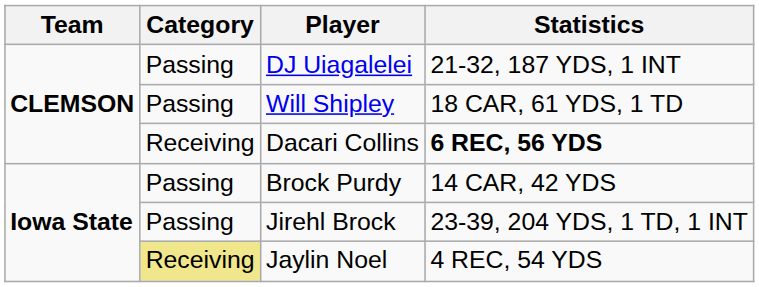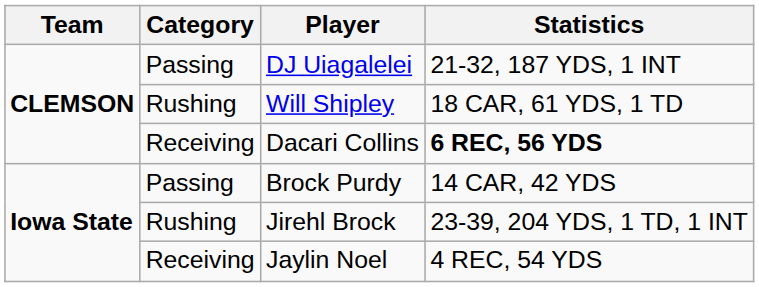Will Shipley | Category: Passing -> Rushing
Jirehl Brock | Category: Passing -> Rushing
Jaylin Noel | Category: khaki background -> no background
